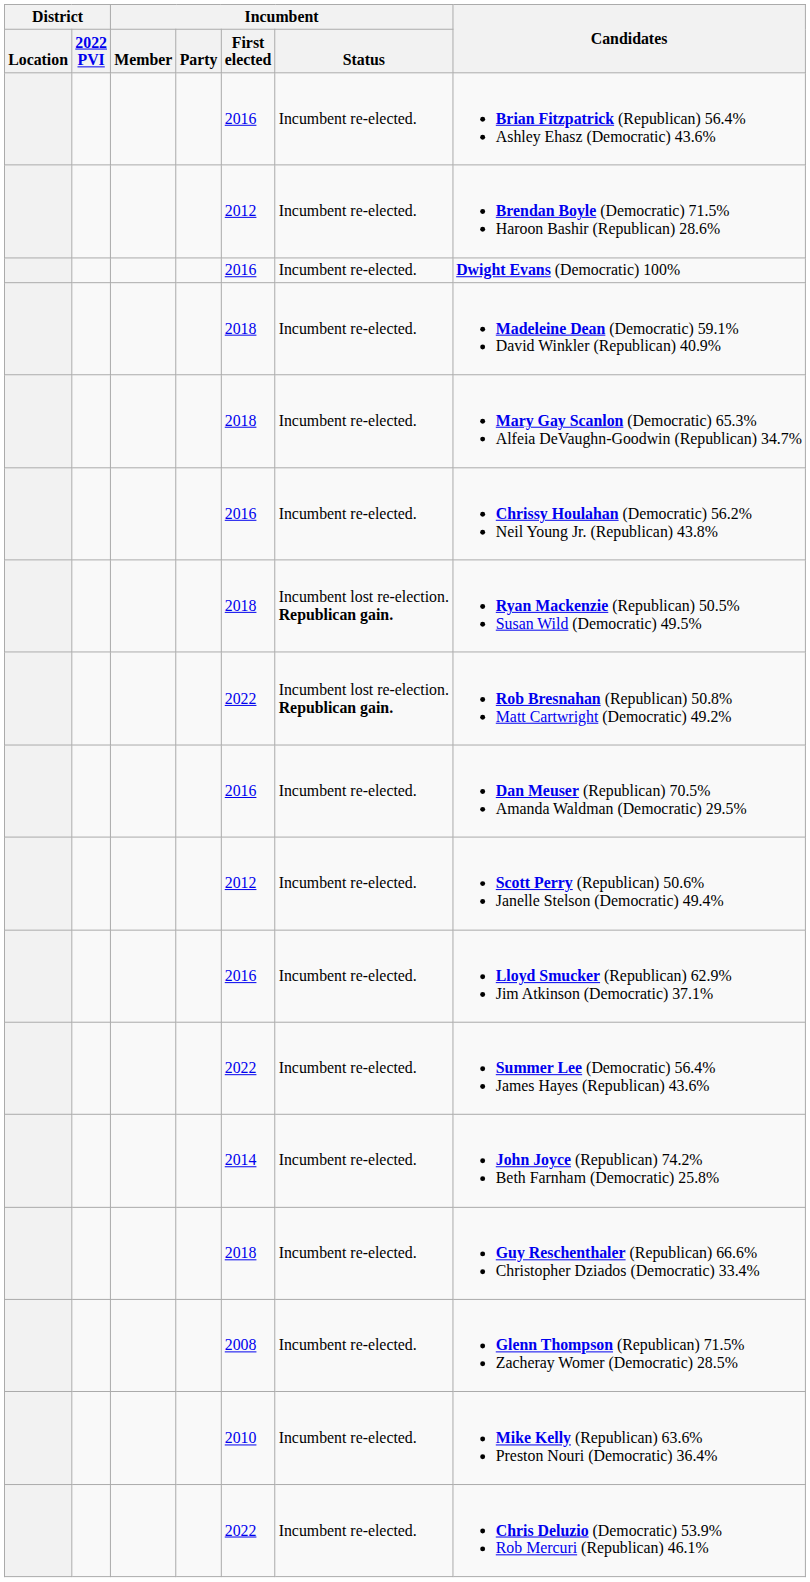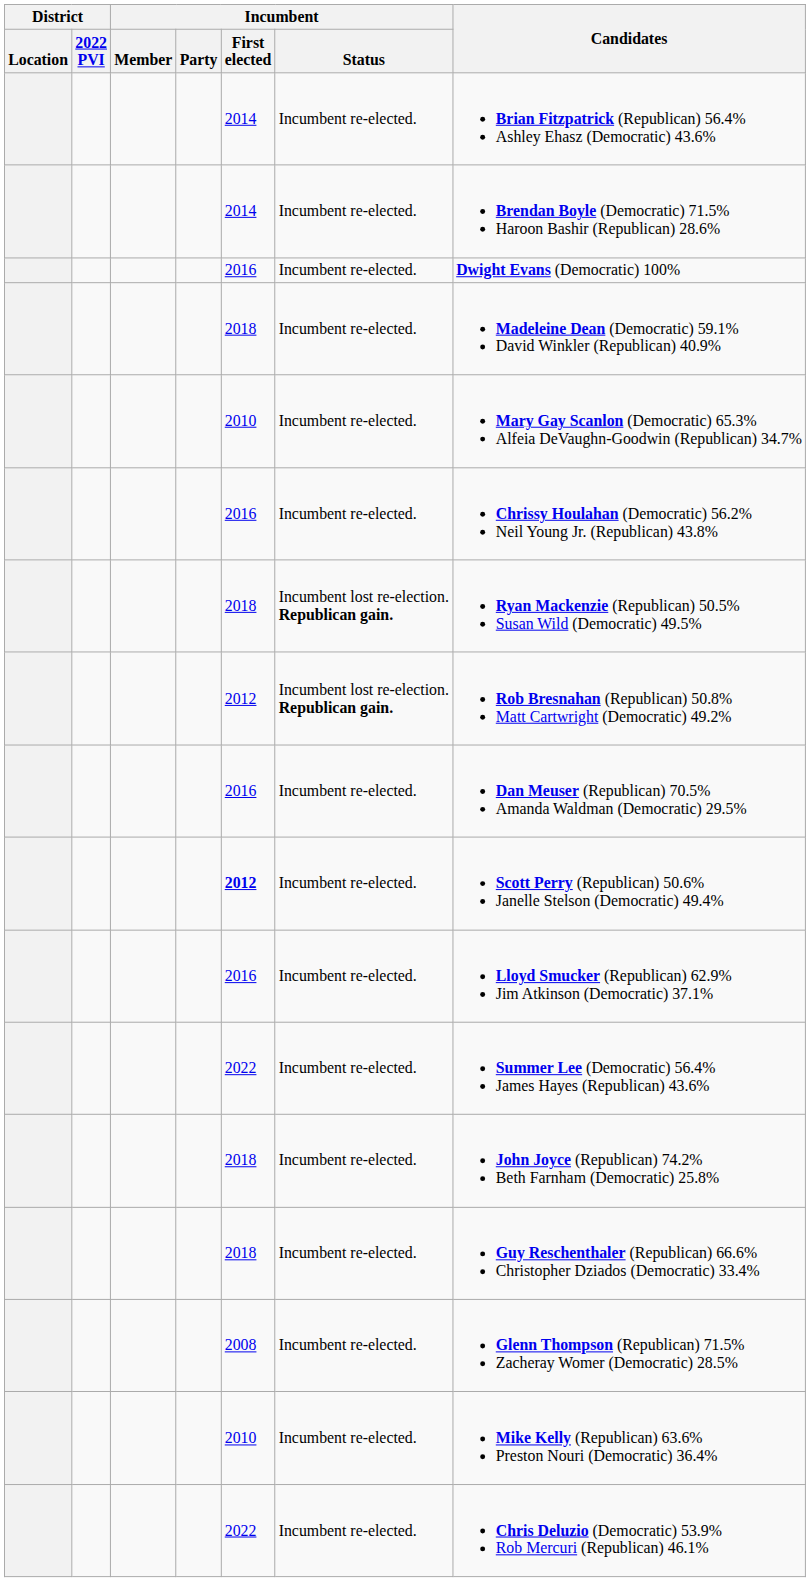row 3 | Incumbent / First elected: 2016 -> 2014
row 4 | Incumbent / First elected: 2012 -> 2014
row 7 | Incumbent / First elected: 2018 -> 2010
row 10 | Incumbent / First elected: 2022 -> 2012
row 12 | Incumbent / First elected: normal -> bold
row 15 | Incumbent / First elected: 2014 -> 2018
